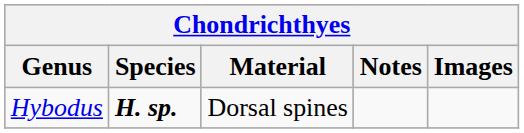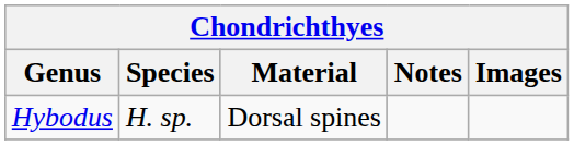Hybodus | Species: bold -> normal
